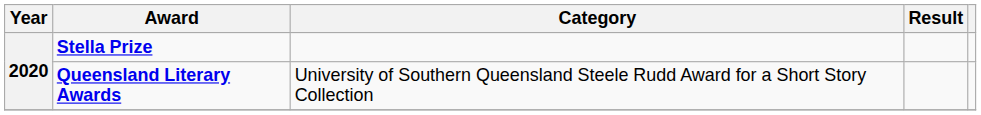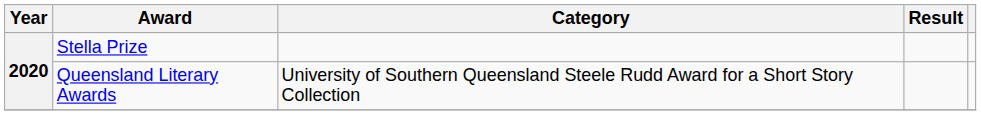Stella Prize | Award: bold -> normal
Queensland Literary Awards | Award: bold -> normal
